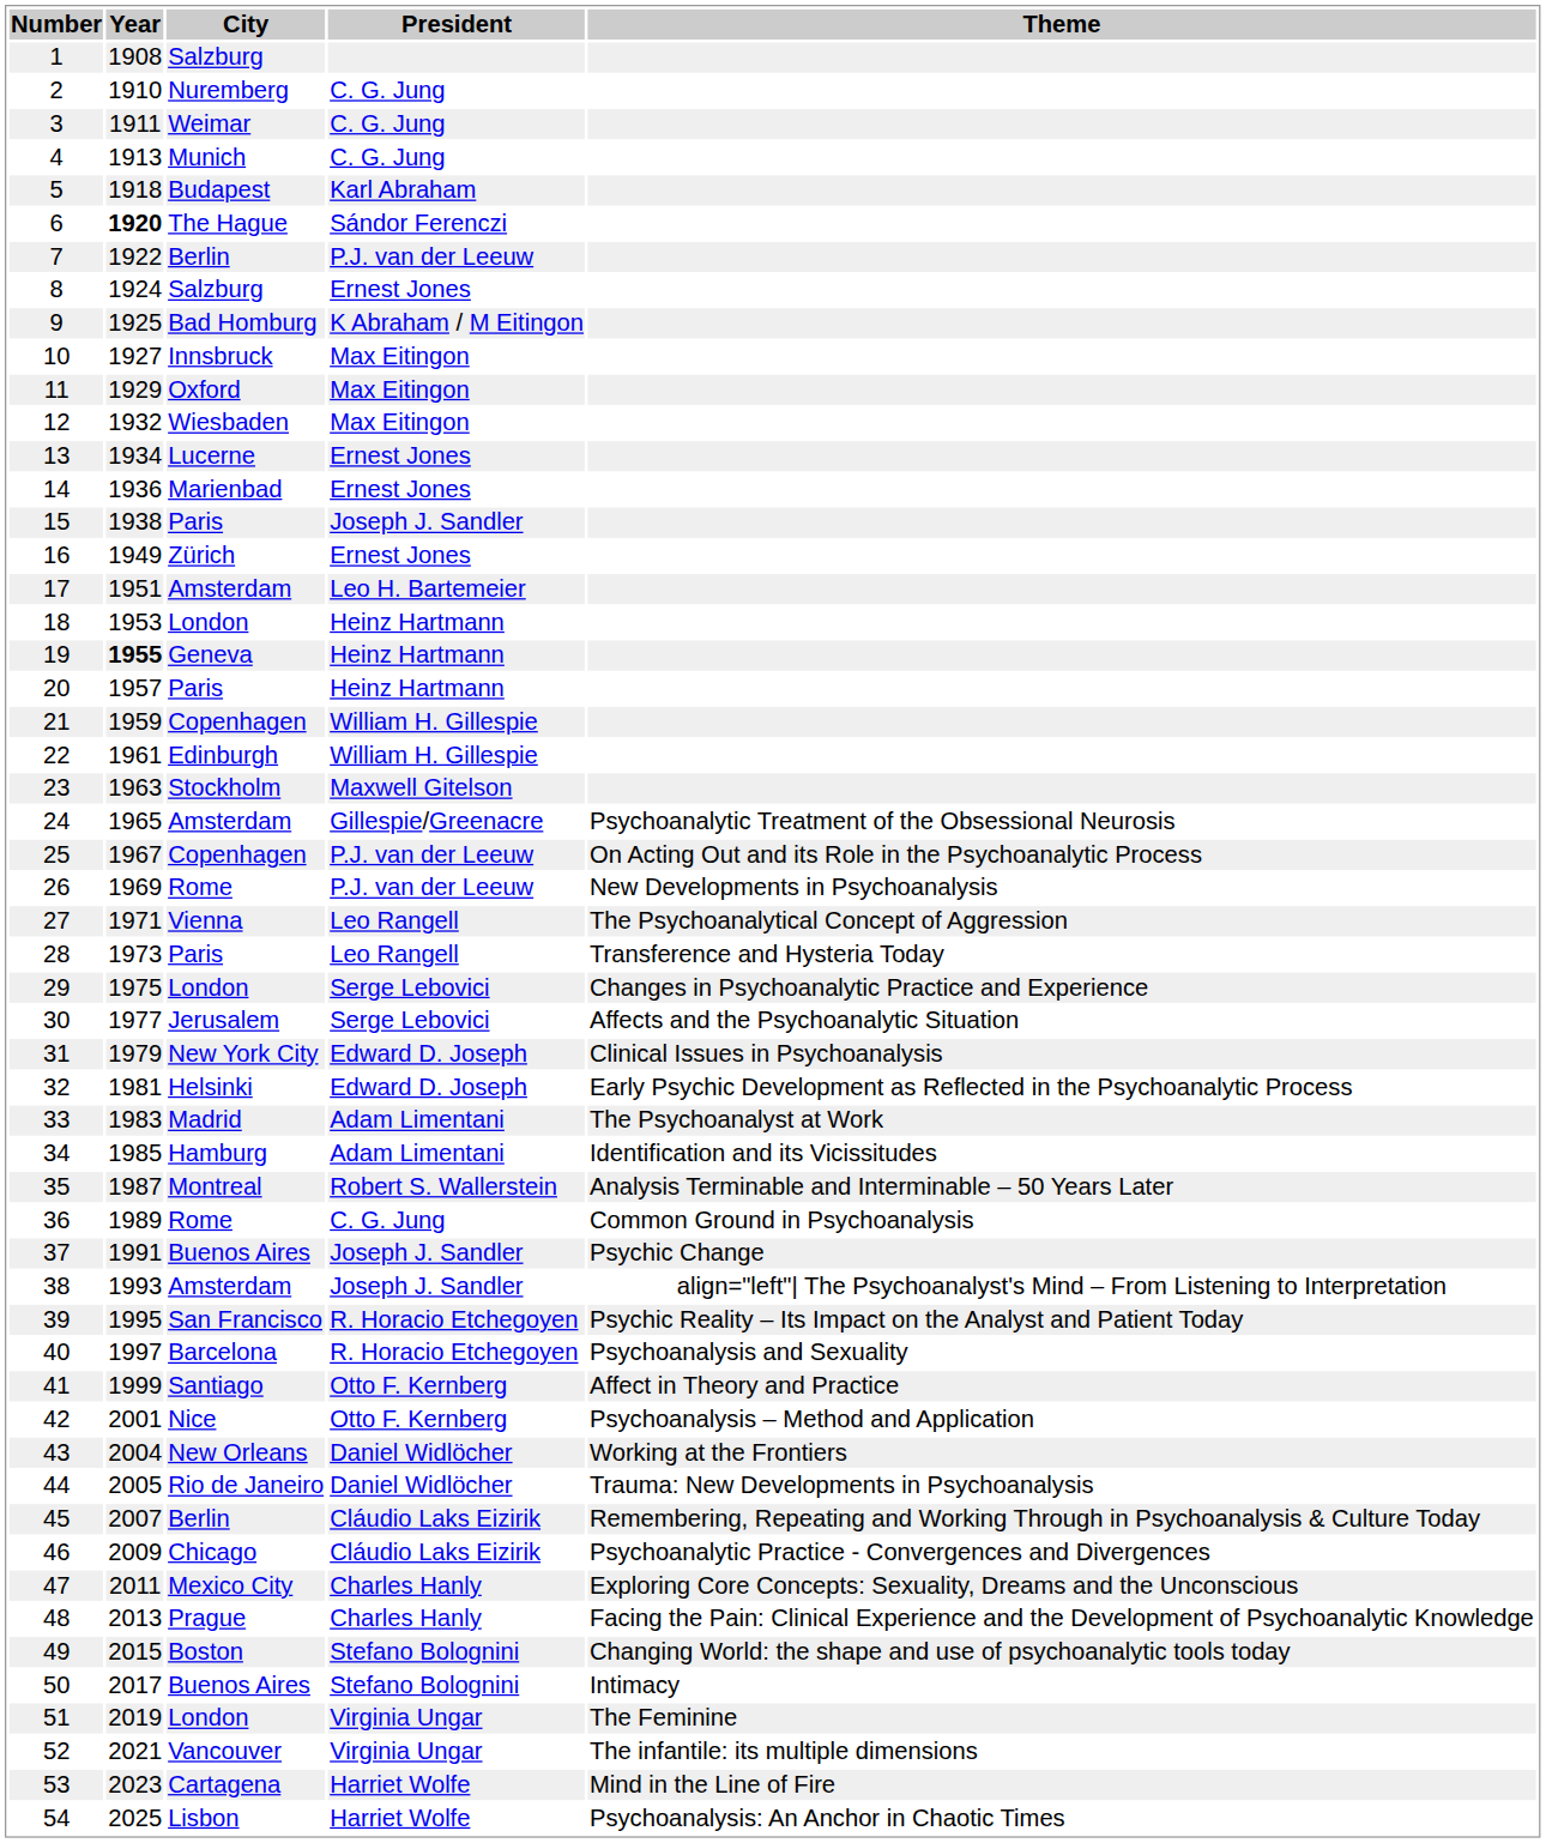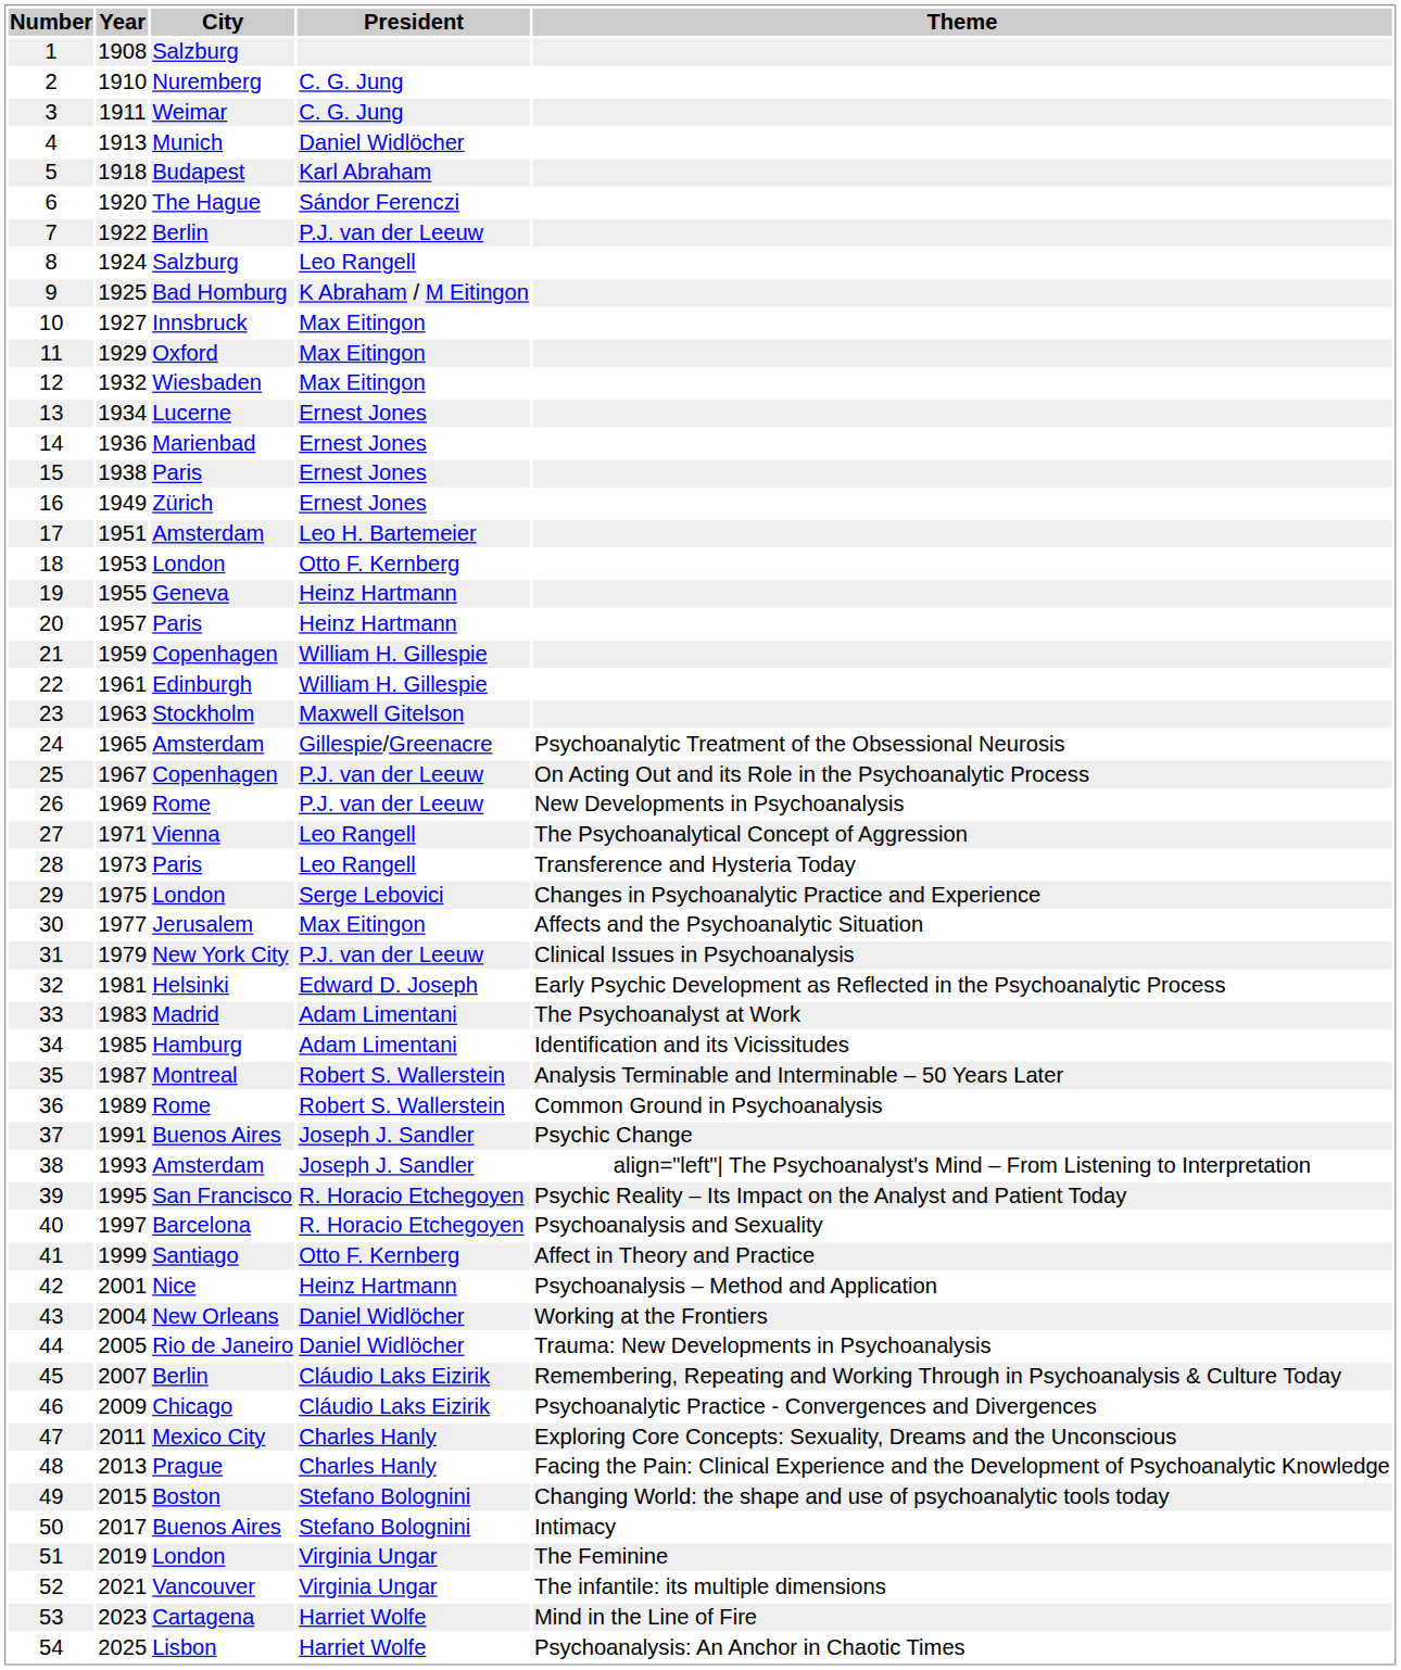4 | President: C. G. Jung -> Daniel Widlöcher
6 | Year: bold -> normal
8 | President: Ernest Jones -> Leo Rangell
15 | President: Joseph J. Sandler -> Ernest Jones
18 | President: Heinz Hartmann -> Otto F. Kernberg
19 | Year: bold -> normal
30 | President: Serge Lebovici -> Max Eitingon
31 | President: Edward D. Joseph -> P.J. van der Leeuw
36 | President: C. G. Jung -> Robert S. Wallerstein
42 | President: Otto F. Kernberg -> Heinz Hartmann
